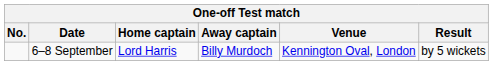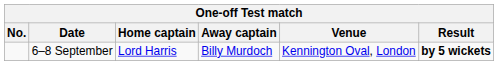6–8 September | Result: normal -> bold
